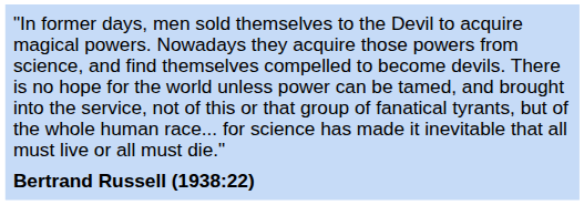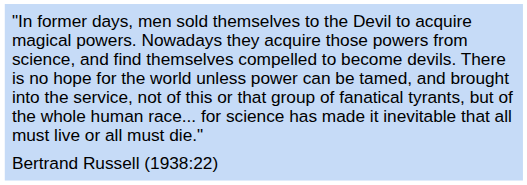row 2 | column 1: bold -> normal
